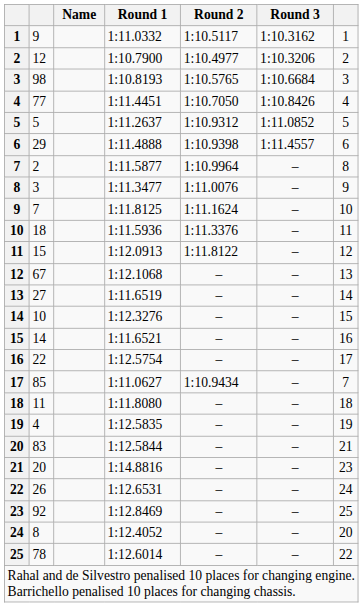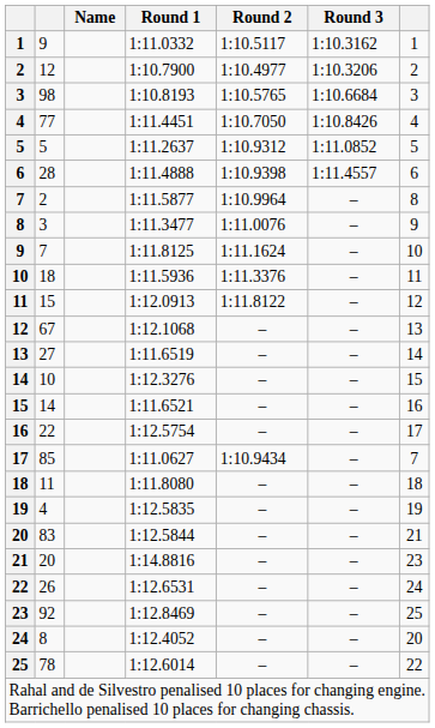row 7 | column 2: 29 -> 28
